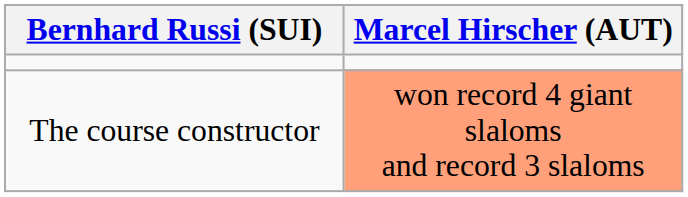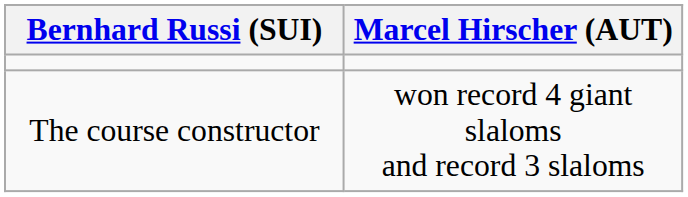The course constructor | Marcel Hirscher (AUT): lightsalmon background -> no background
